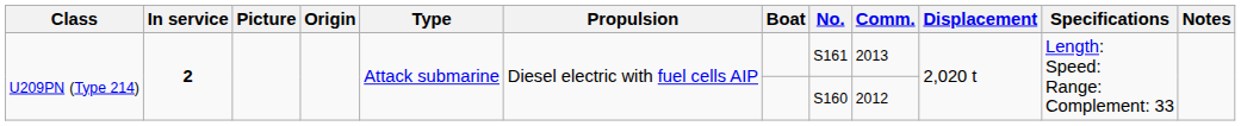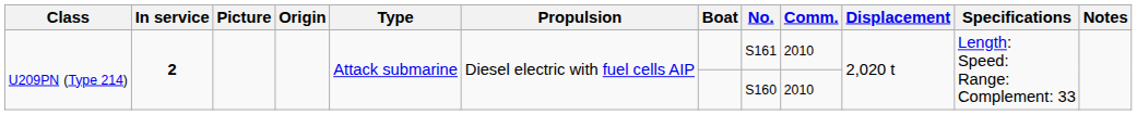row 2 | Comm.: 2013 -> 2010
row 3 | Comm.: 2012 -> 2010
